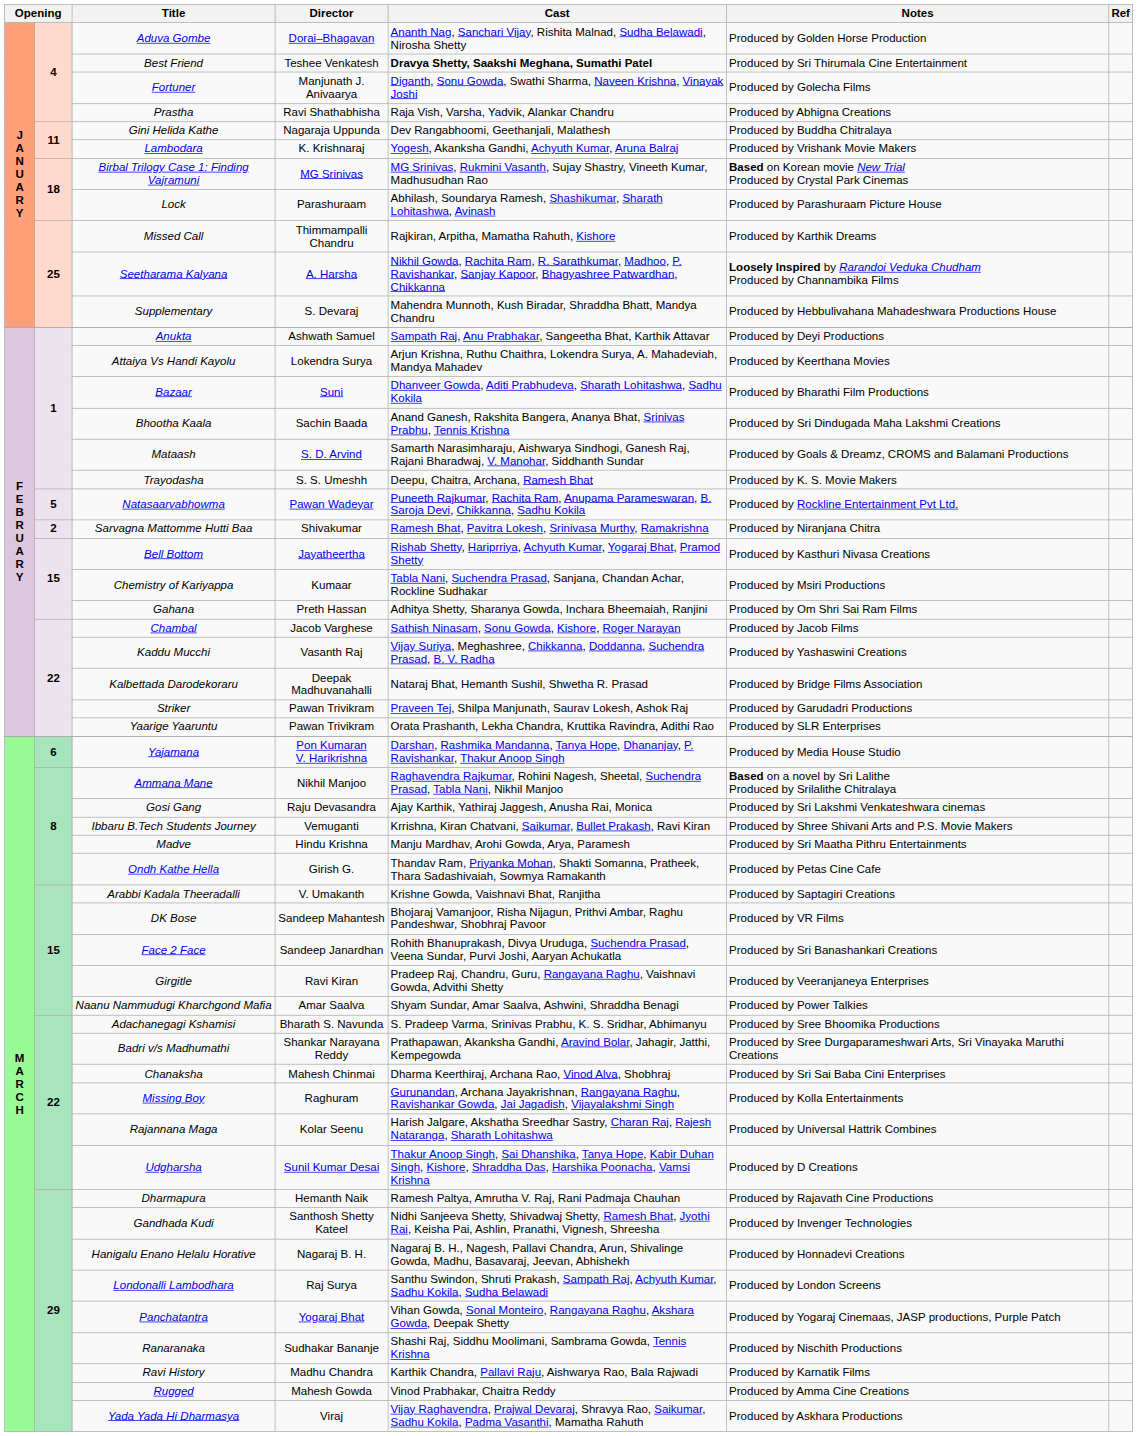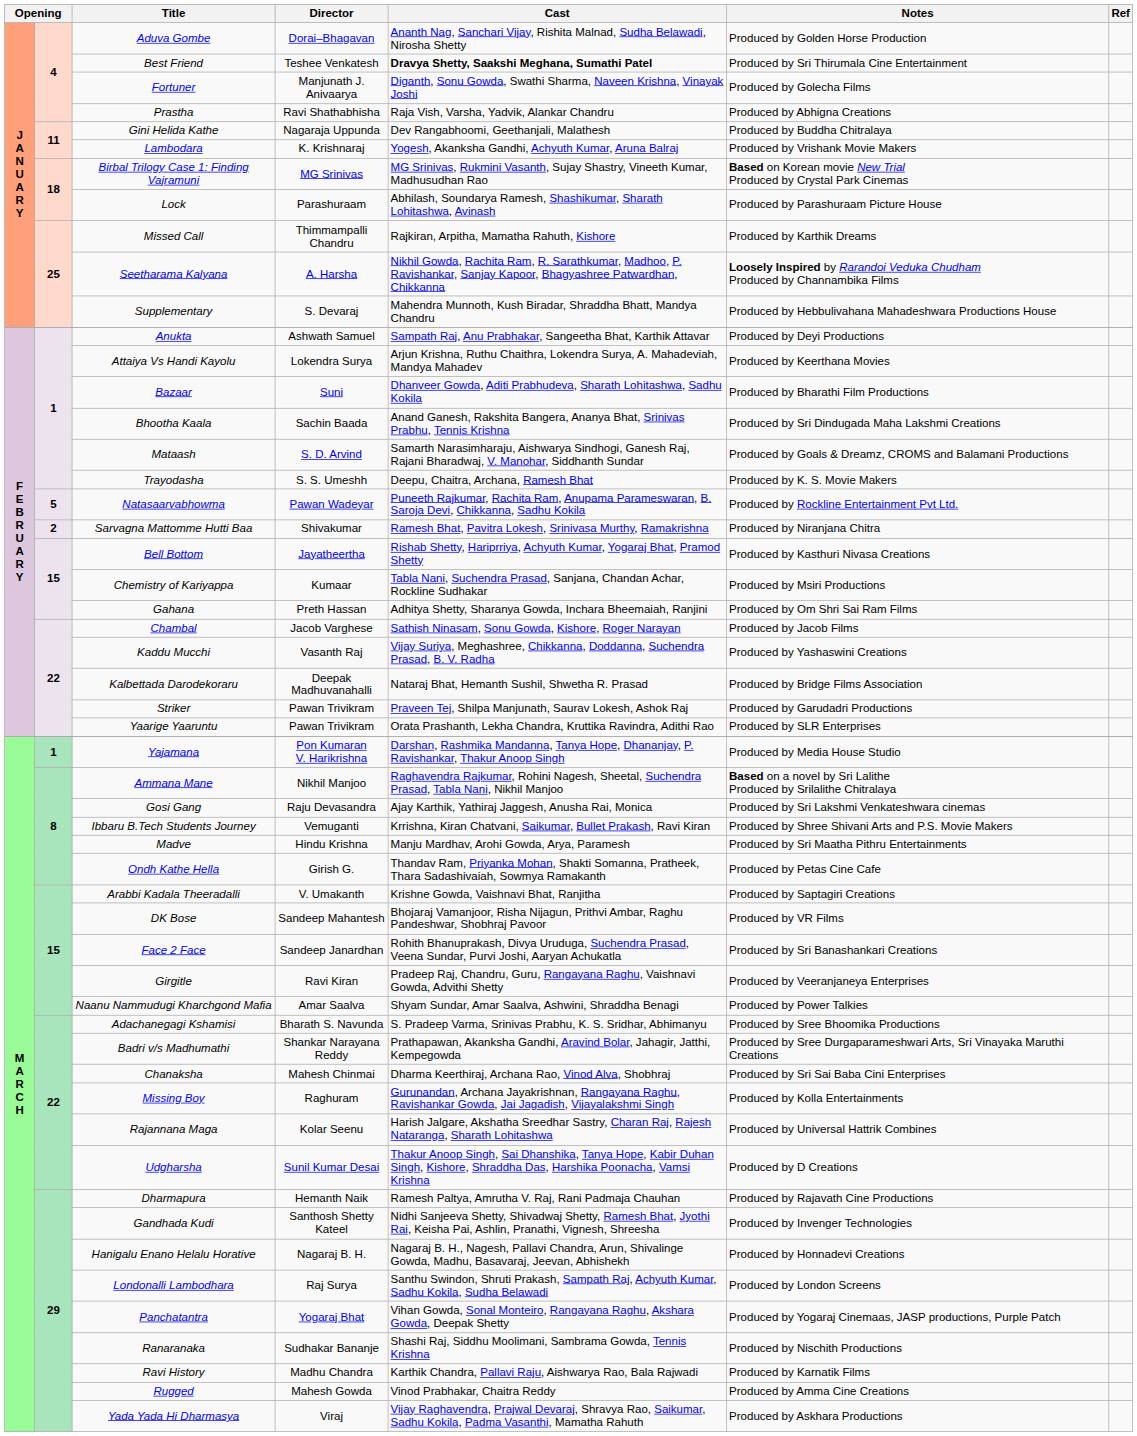Yajamana | column 2: 6 -> 1
